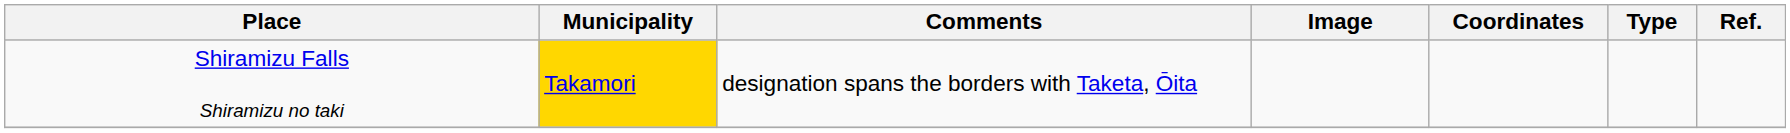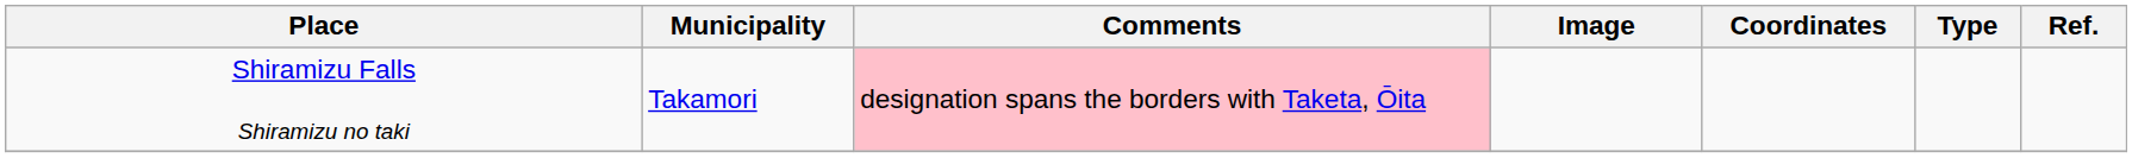Shiramizu Falls Shiramizu no taki | Municipality: gold background -> no background
Shiramizu Falls Shiramizu no taki | Comments: no background -> pink background
